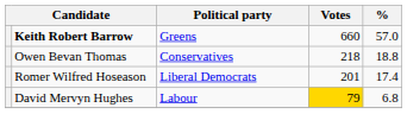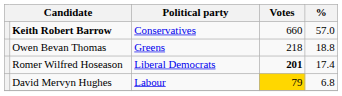Keith Robert Barrow | Political party: Greens -> Conservatives
Owen Bevan Thomas | Political party: Conservatives -> Greens
Romer Wilfred Hoseason | Votes: normal -> bold
